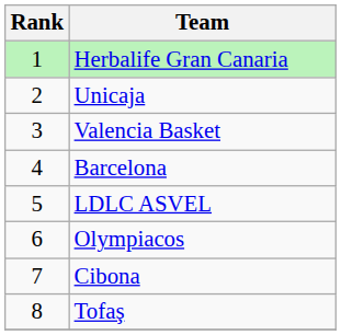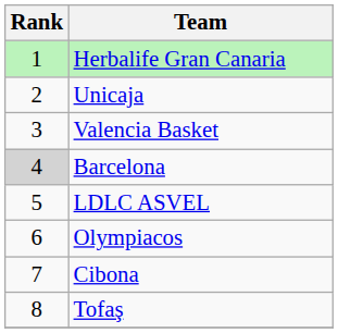Barcelona | Rank: no background -> lightgrey background
